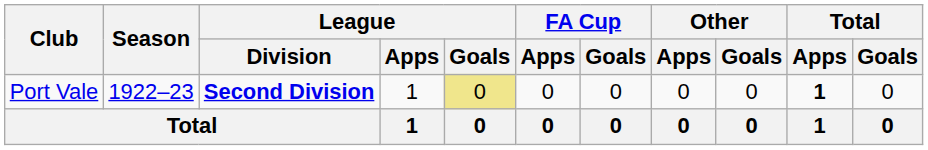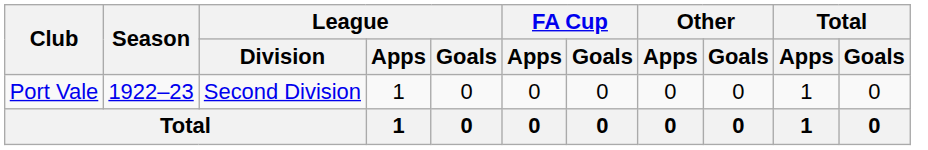Port Vale | League / Division: bold -> normal
Port Vale | League / Goals: khaki background -> no background
Port Vale | Total / Apps: bold -> normal
